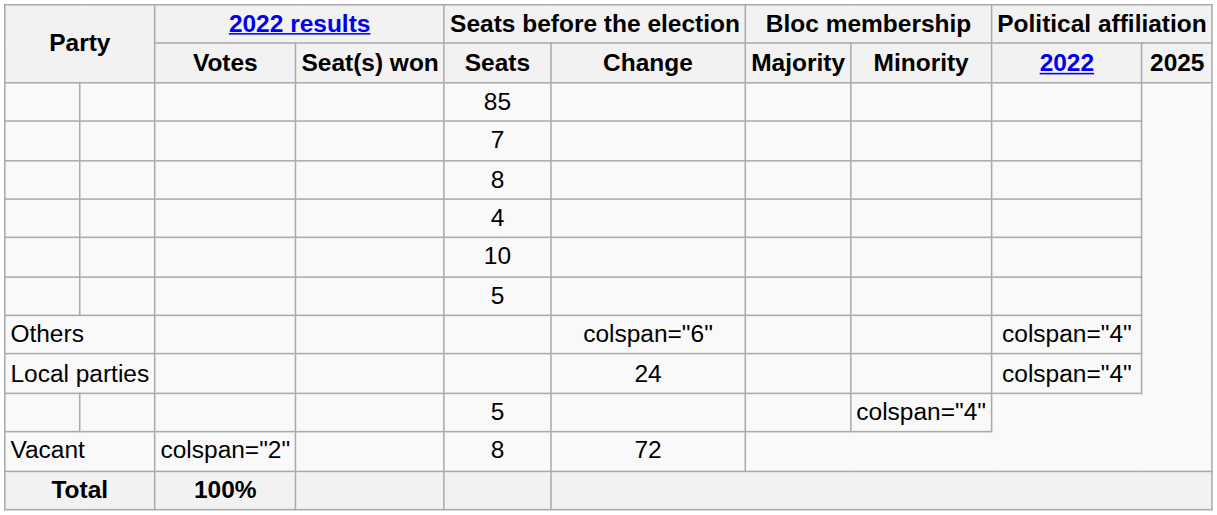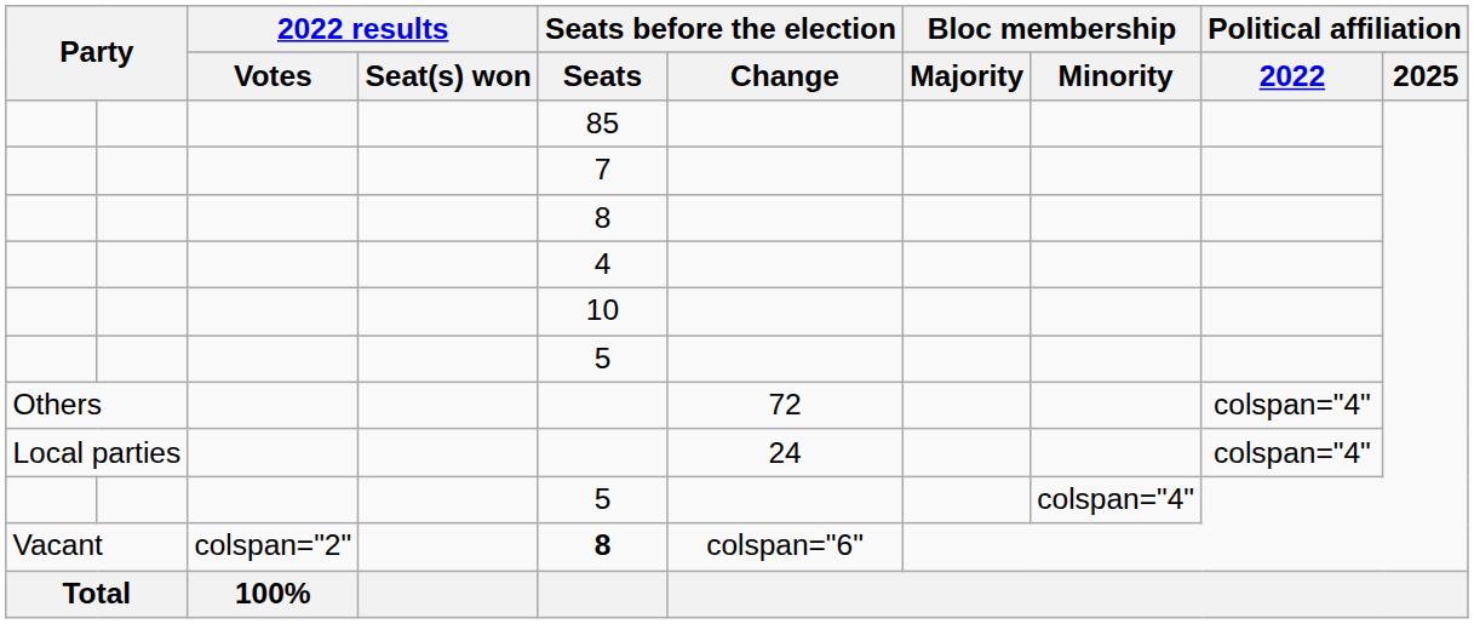Others | Seats before the election / Change: colspan="6" -> 72
Vacant | Seats before the election / Seats: normal -> bold
Vacant | Seats before the election / Change: 72 -> colspan="6"
